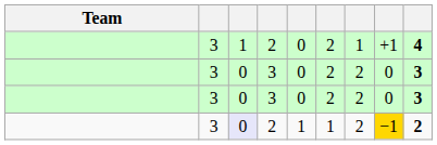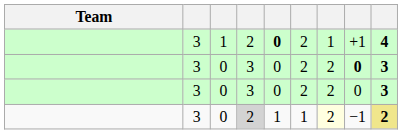row 2 | column 5: normal -> bold
row 3 | column 8: normal -> bold
row 5 | column 3: lavender background -> no background
row 5 | column 4: no background -> lightgrey background
row 5 | column 7: no background -> lightyellow background
row 5 | column 8: gold background -> no background
row 5 | column 9: no background -> khaki background
